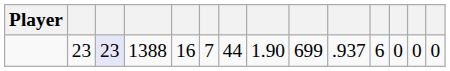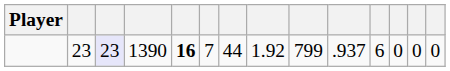row 2 | column 4: 1388 -> 1390
row 2 | column 5: normal -> bold
row 2 | column 8: 1.90 -> 1.92
row 2 | column 9: 699 -> 799
